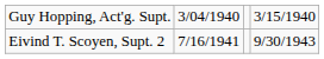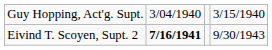Eivind T. Scoyen, Supt. 2 | column 2: normal -> bold
